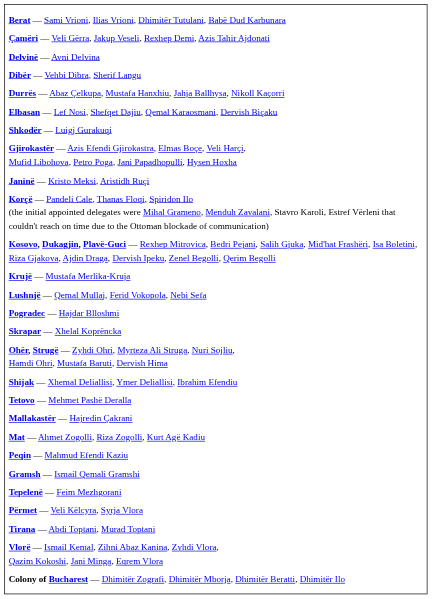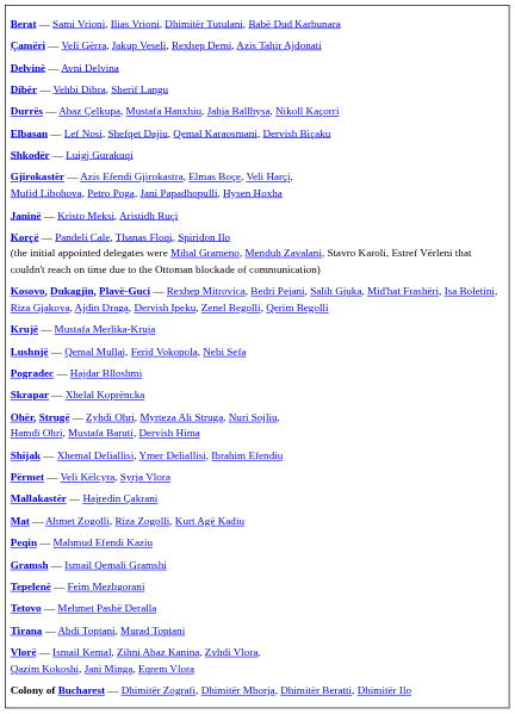row 18 | column 1: Tetovo — Mehmet Pashë Deralla -> Përmet — Veli Këlcyra, Syrja Vlora
row 24 | column 1: Përmet — Veli Këlcyra, Syrja Vlora -> Tetovo — Mehmet Pashë Deralla
